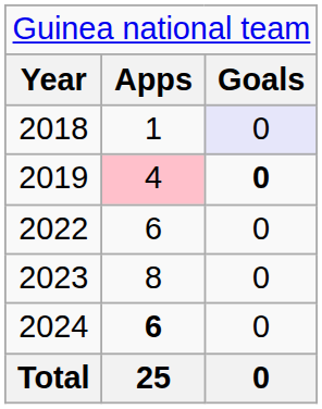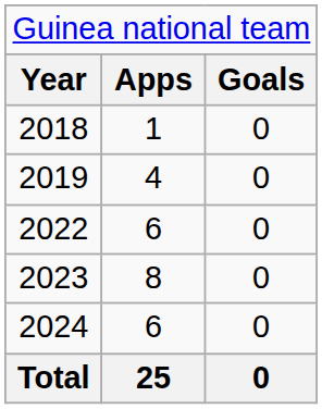2018 | column 3: lavender background -> no background
2019 | column 2: pink background -> no background
2019 | column 3: bold -> normal
2024 | column 2: bold -> normal
